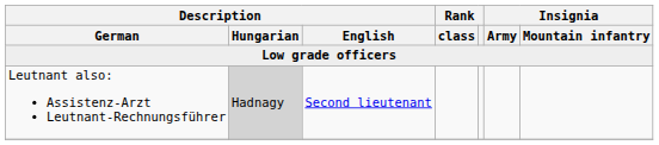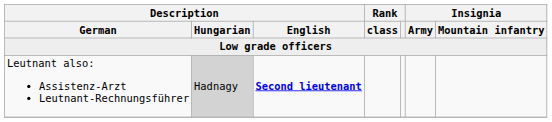Leutnant also: Assistenz-Arzt Leutnant-Rechnungsführer | Description / English: normal -> bold
